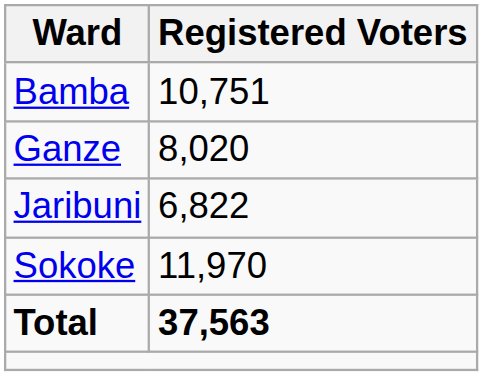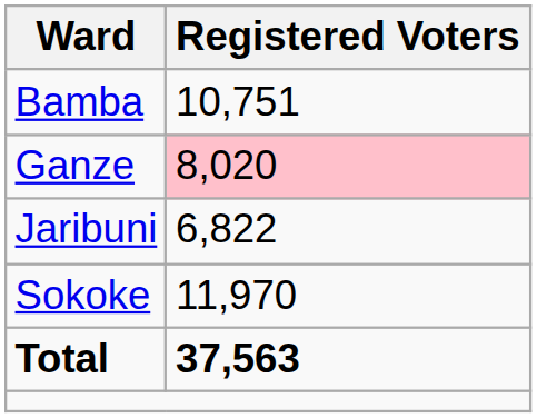Ganze | Registered Voters: no background -> pink background
